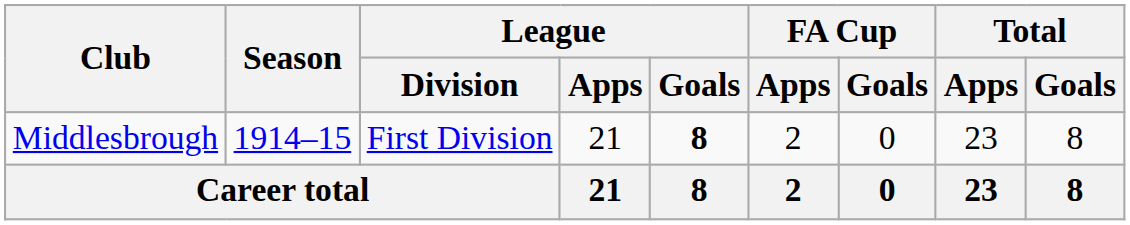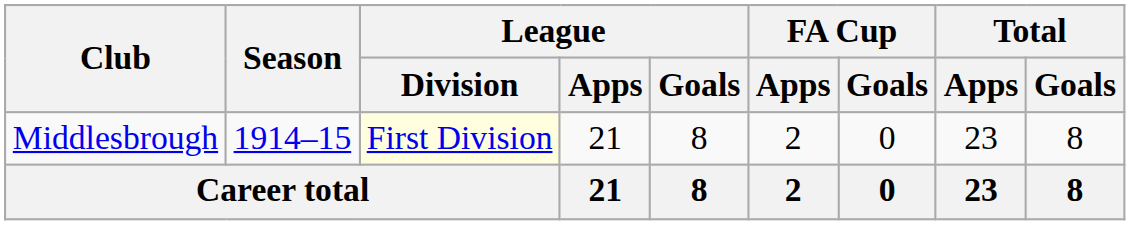Middlesbrough | League / Division: no background -> lightyellow background
Middlesbrough | League / Goals: bold -> normal
